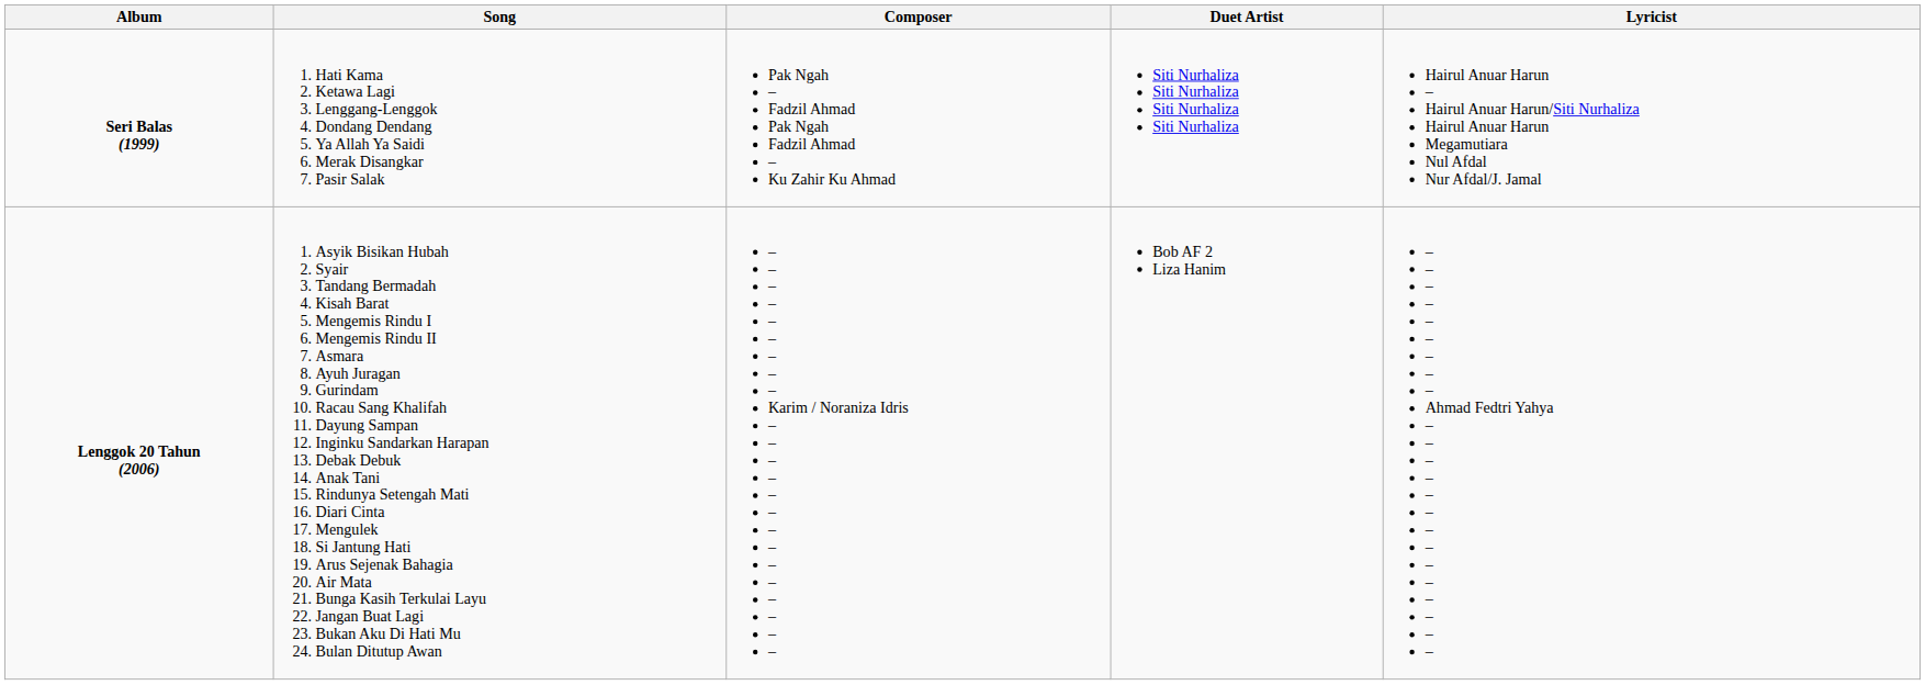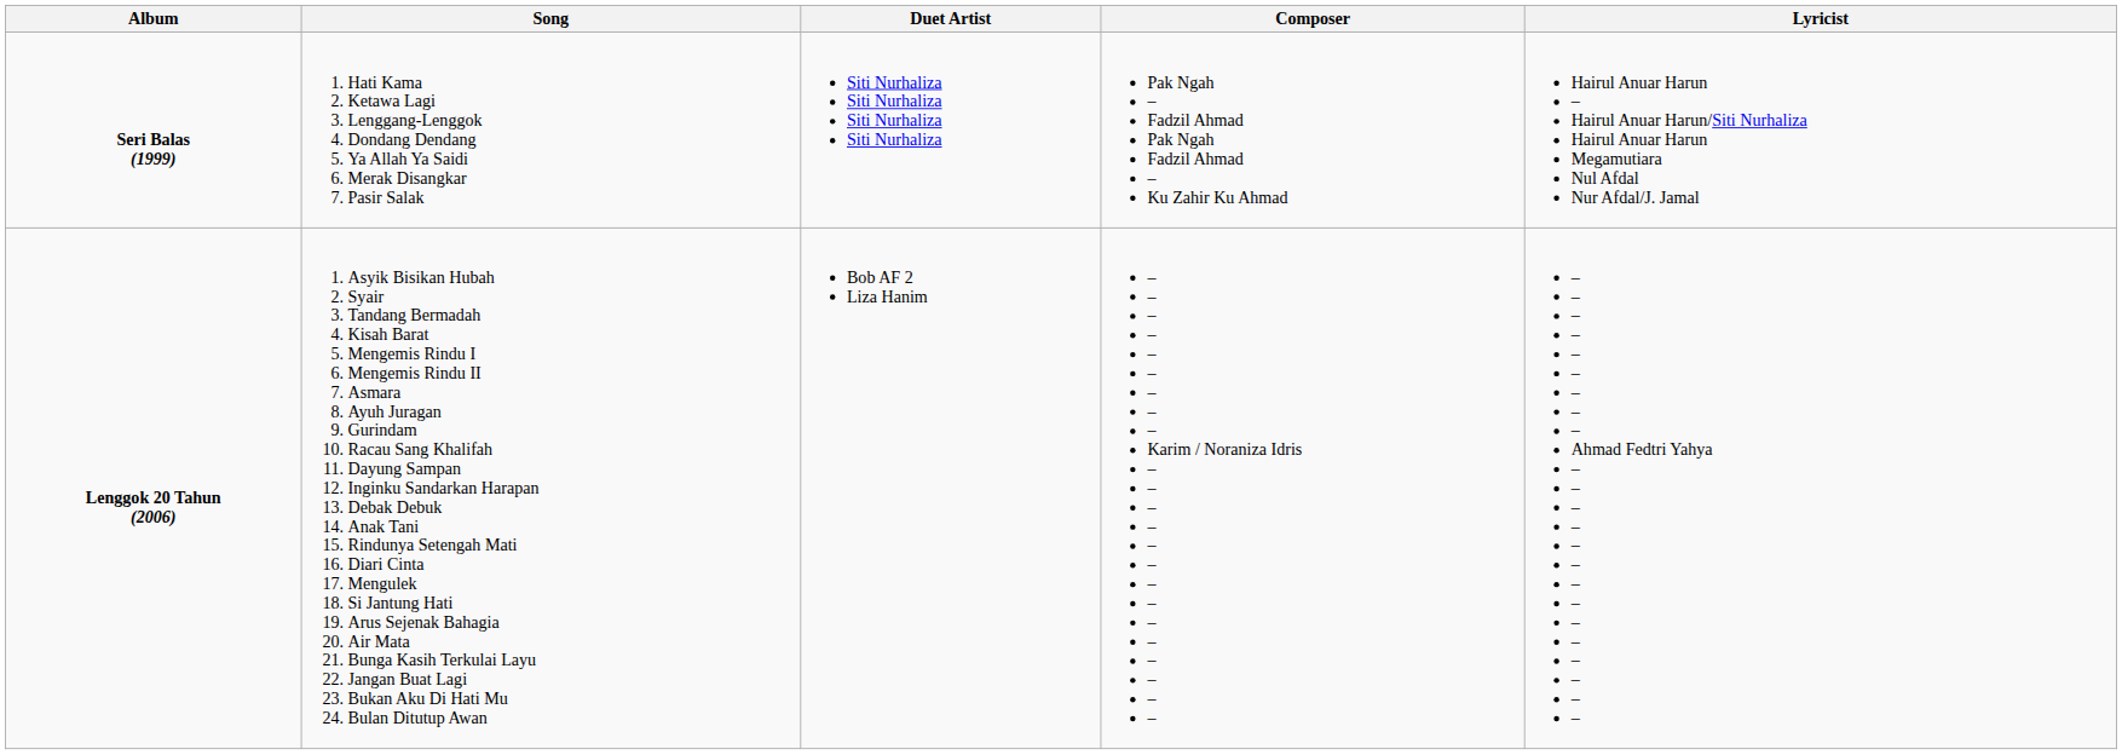columns swapped: Duet Artist <-> Composer
